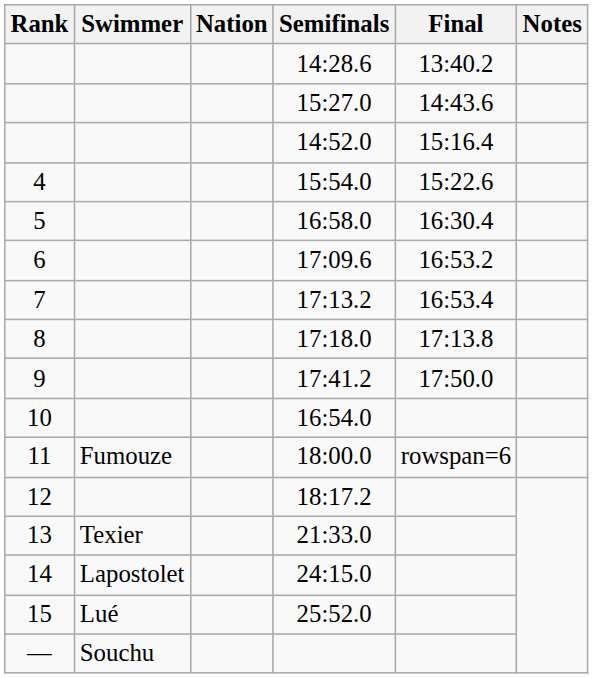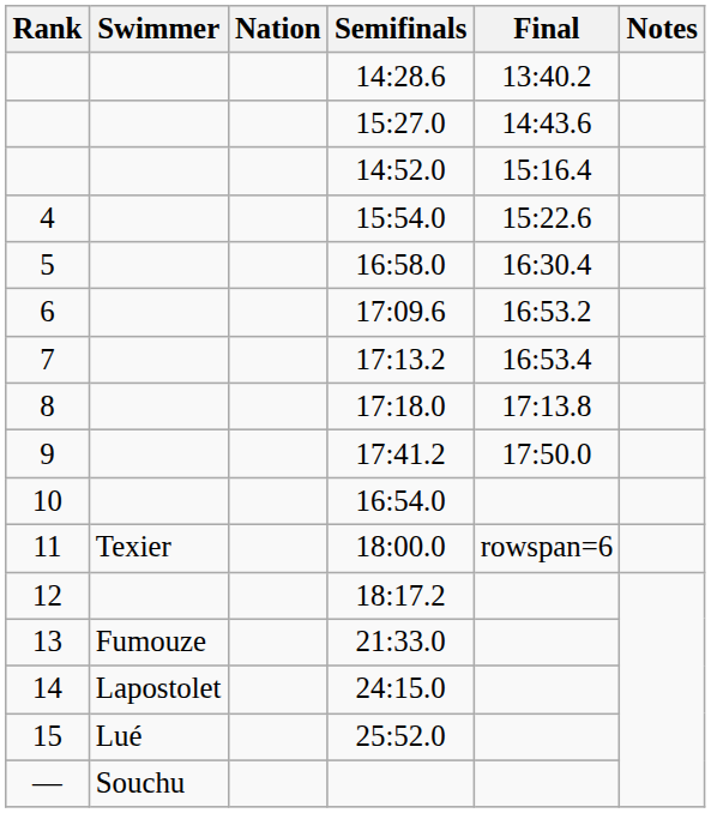18:00.0 | Swimmer: Fumouze -> Texier
21:33.0 | Swimmer: Texier -> Fumouze
